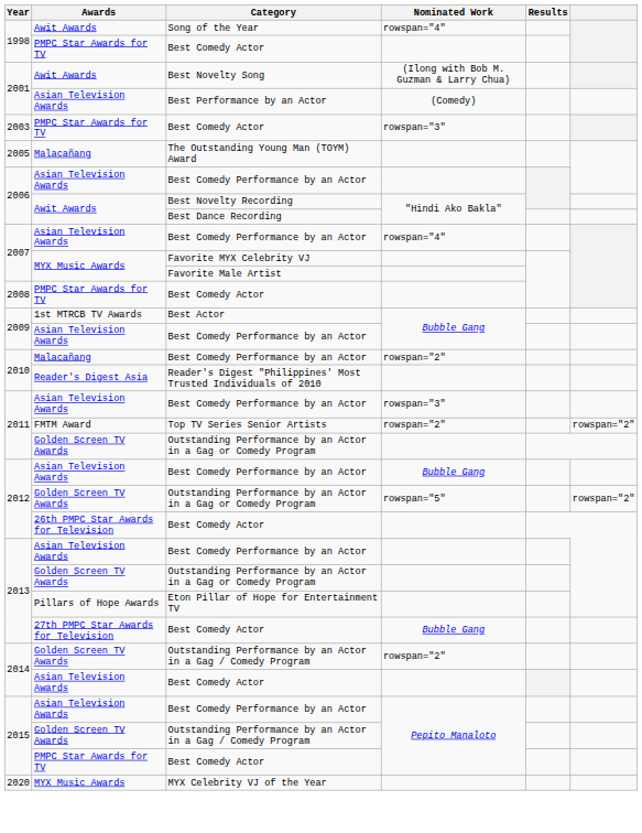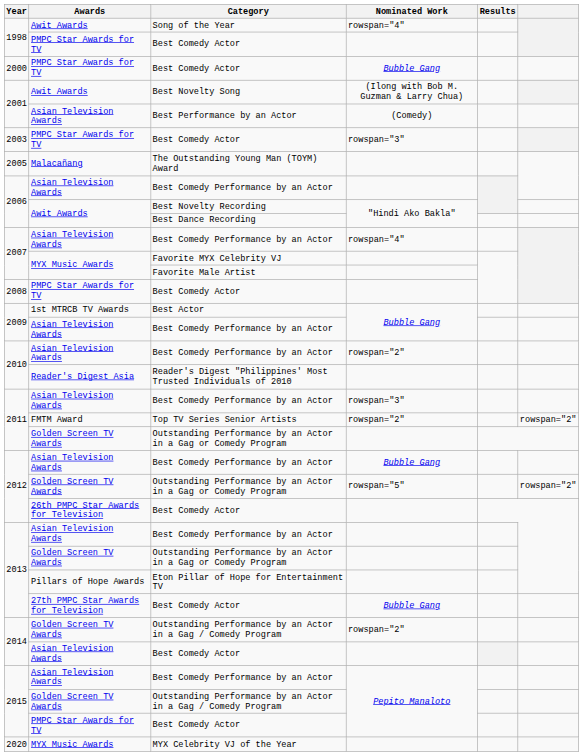+ row: 2000 | PMPC Star Awards for TV | Best Comedy Actor | Bubble Gang
2010 / Best Comedy Performance by an Actor | Awards: Malacañang -> Asian Television Awards
